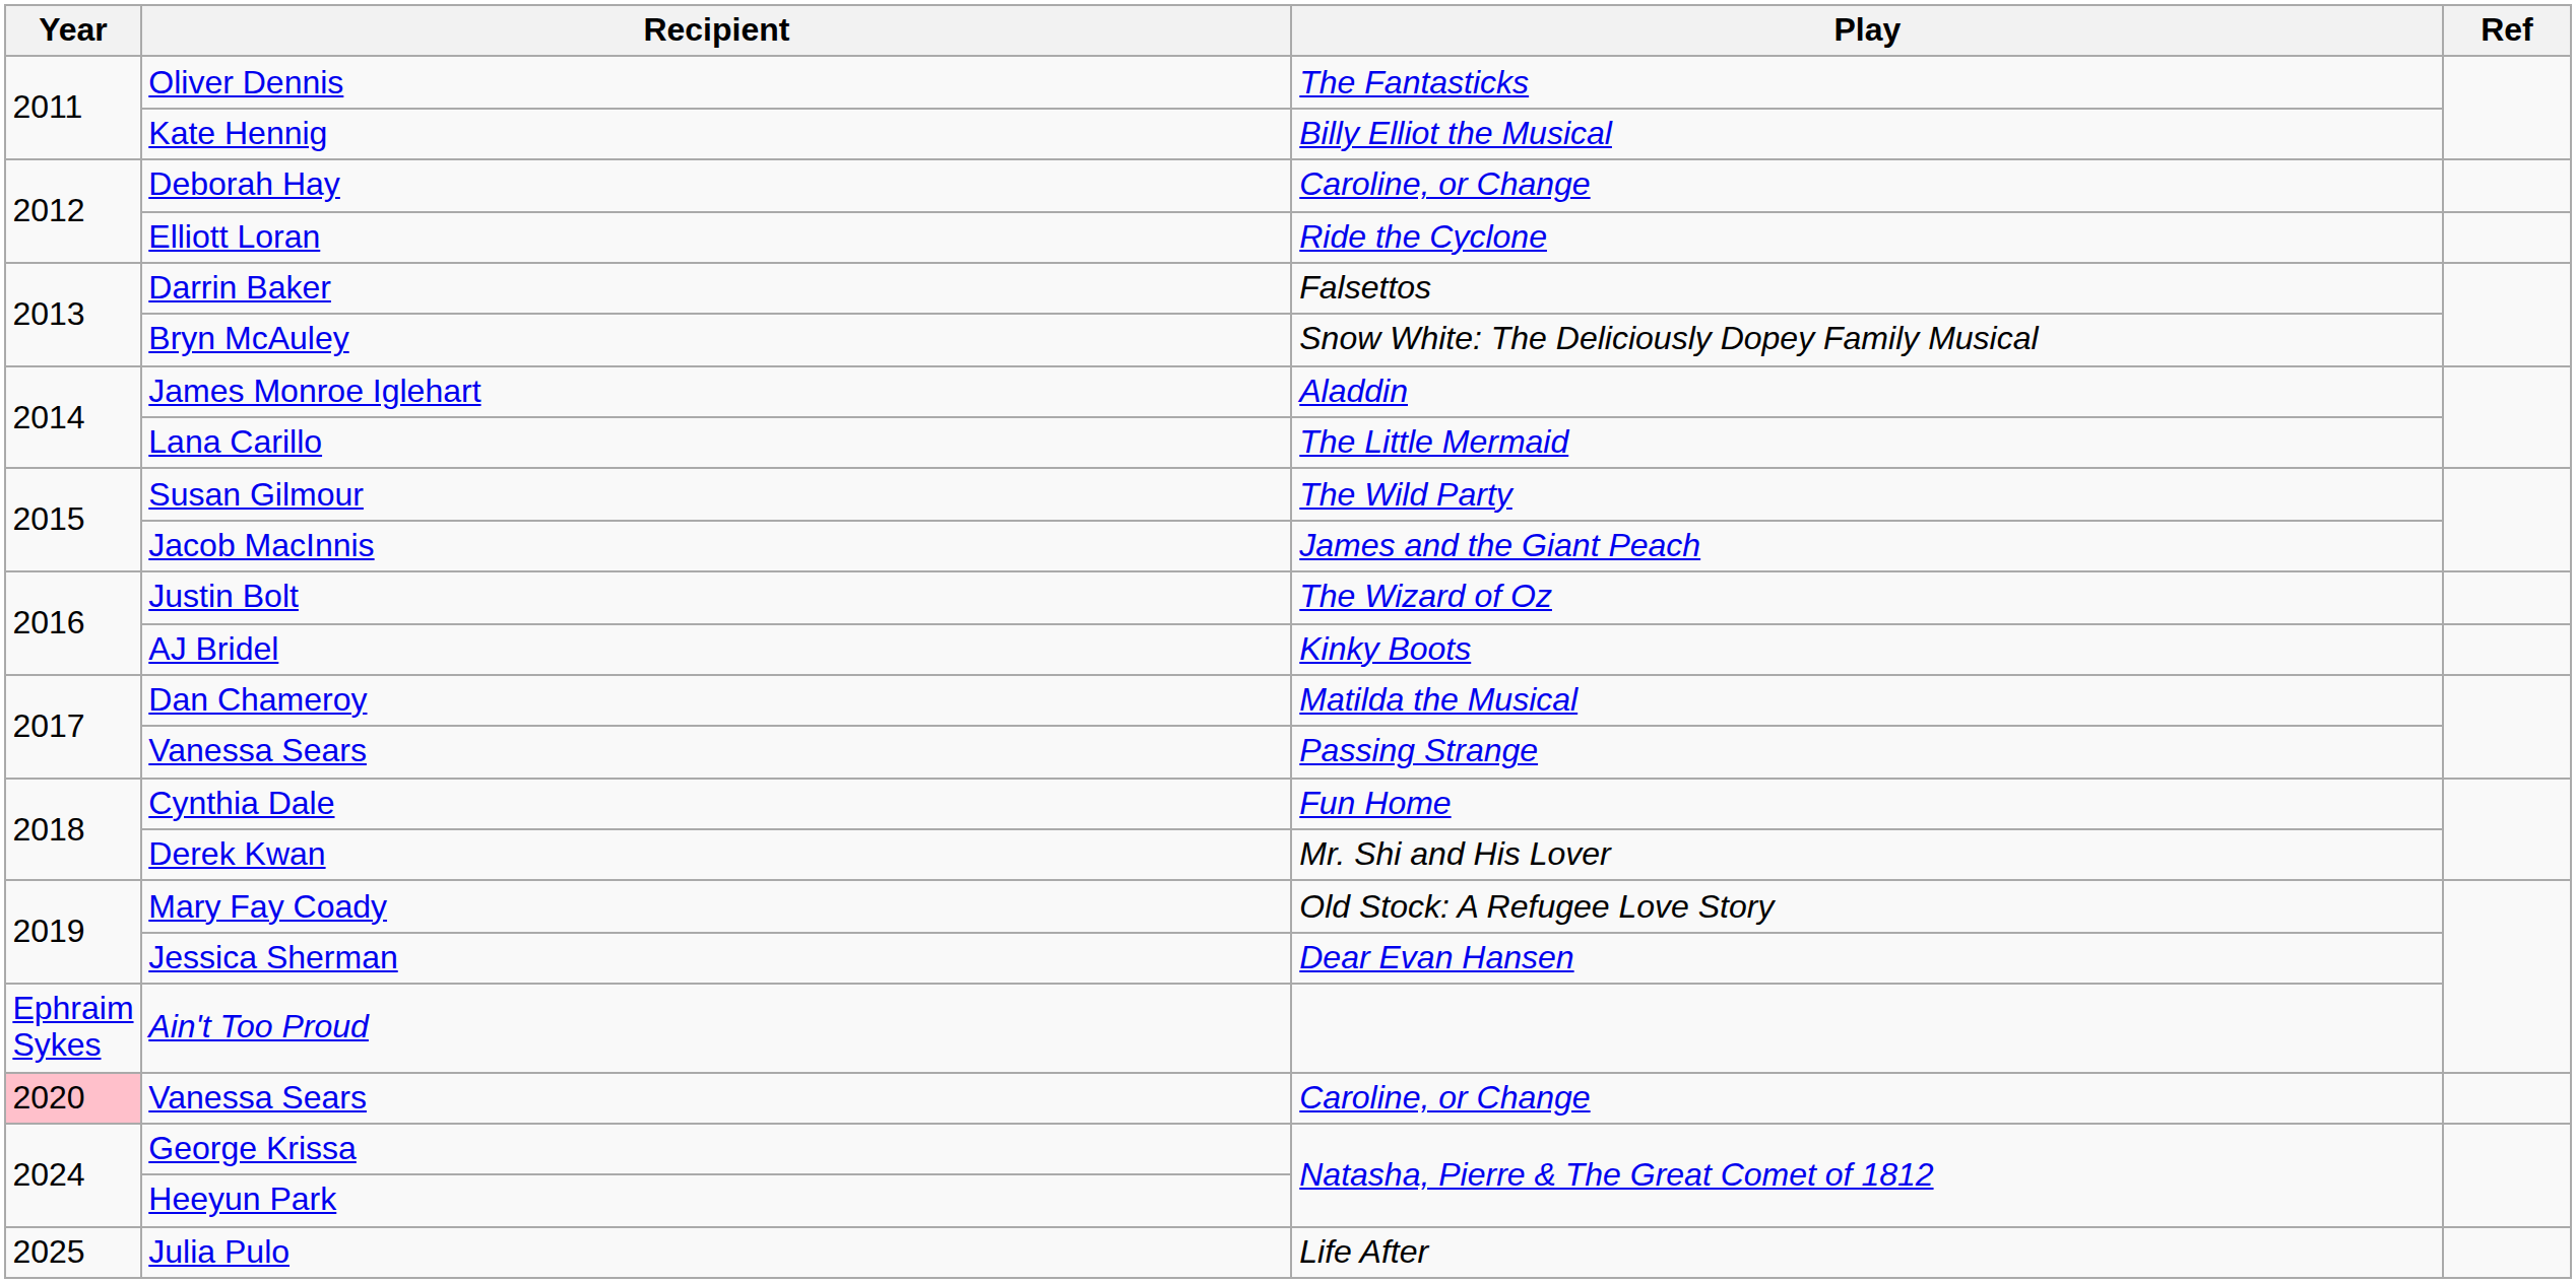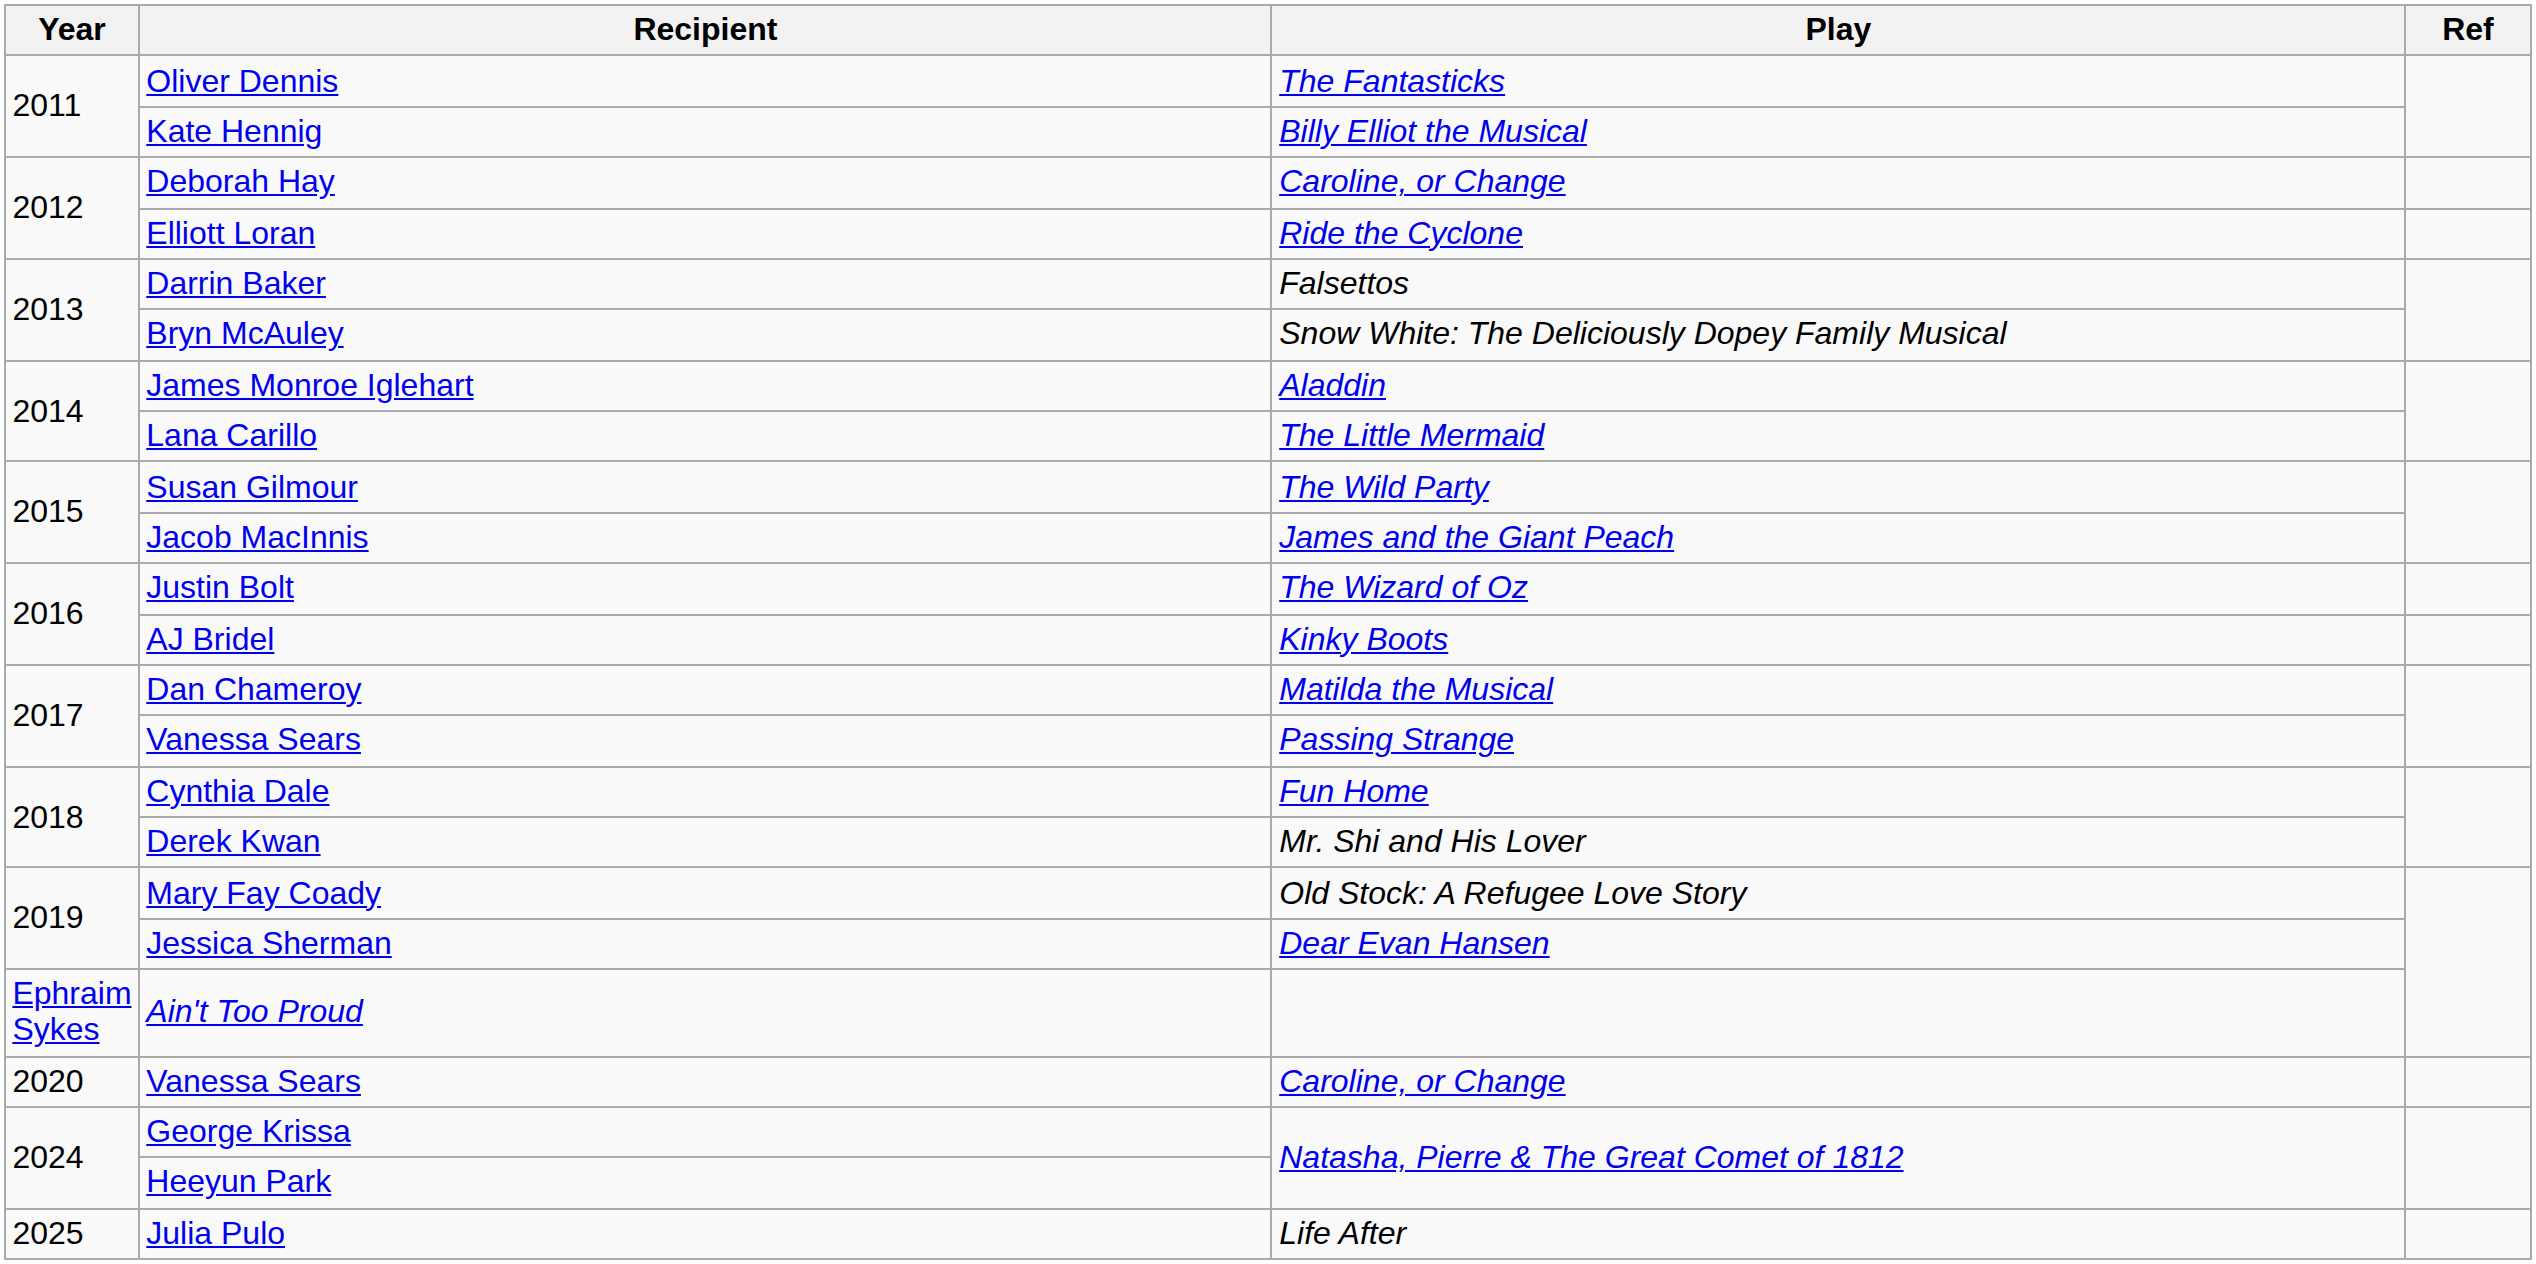Vanessa Sears / Caroline, or Change | Year: pink background -> no background
